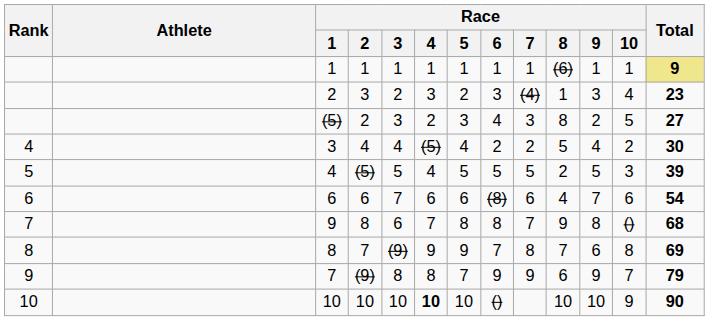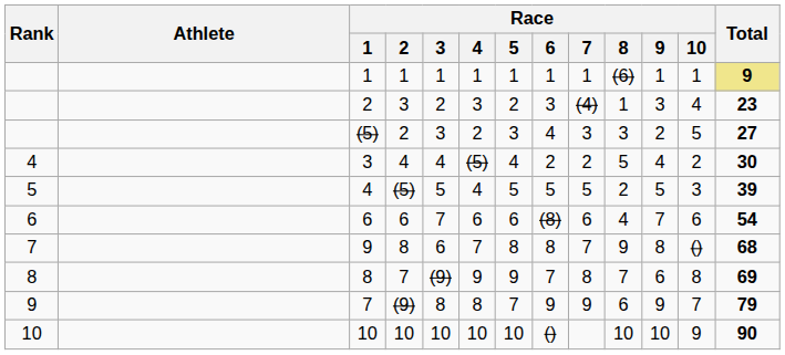row 5 | Race / 8: 8 -> 3
row 12 | Race / 4: bold -> normal
